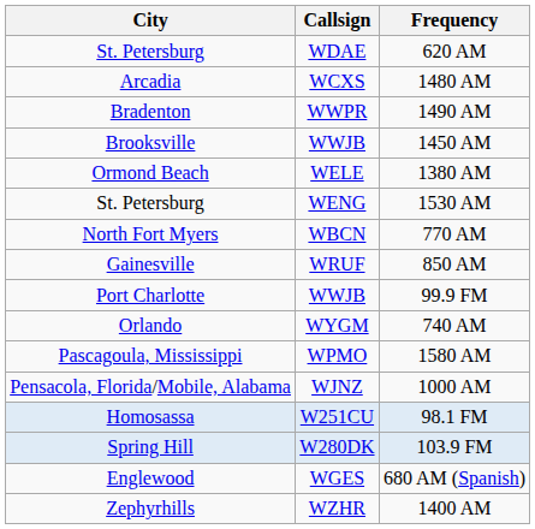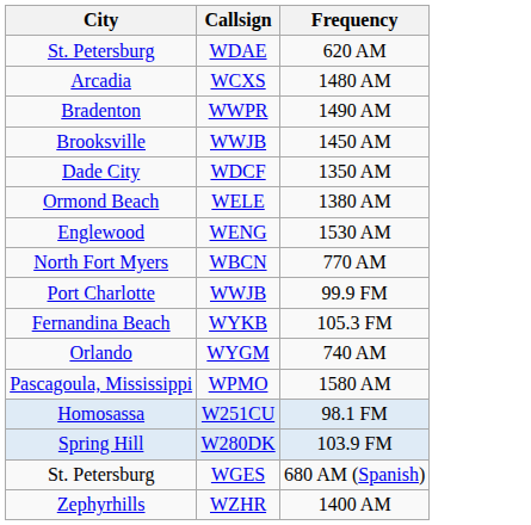+ row: Dade City | WDCF | 1350 AM
1530 AM | City: St. Petersburg -> Englewood
- row: Gainesville | WRUF | 850 AM
+ row: Fernandina Beach | WYKB | 105.3 FM
- row: Pensacola, Florida/Mobile, Alabama | WJNZ | 1000 AM
680 AM (Spanish) | City: Englewood -> St. Petersburg
